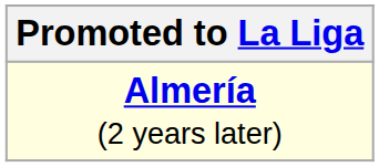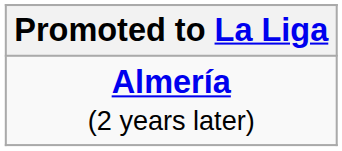Almería (2 years later) | column 1: lightyellow background -> no background
